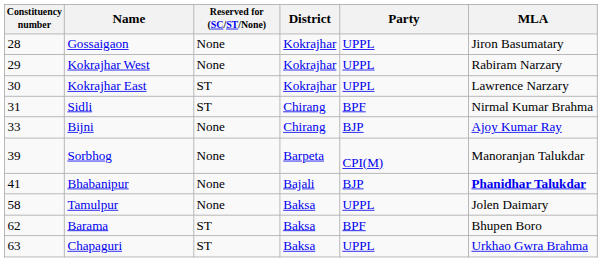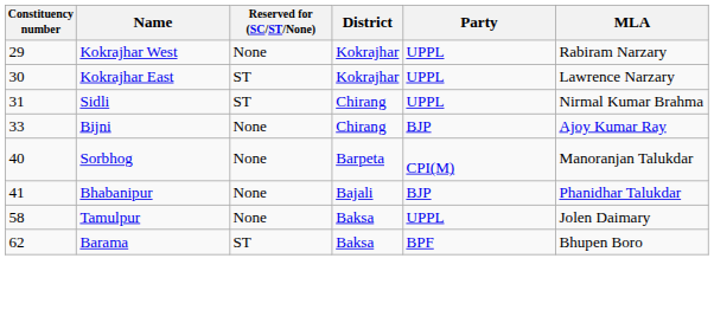- row: 28 | Gossaigaon | None | Kokrajhar | UPPL | Jiron Basumatary
Sidli | Party: BPF -> UPPL
Sorbhog | Constituency number: 39 -> 40
Bhabanipur | MLA: bold -> normal
- row: 63 | Chapaguri | ST | Baksa | UPPL | Urkhao Gwra Brahma
